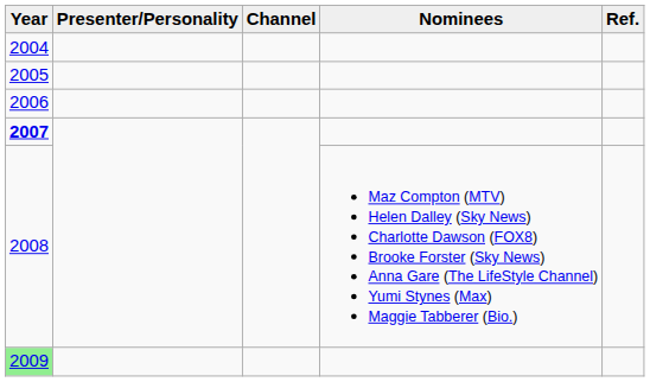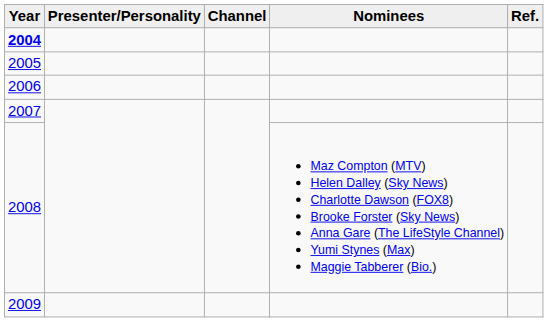2004 | Year: normal -> bold
2007 | Year: bold -> normal
2009 | Year: lightgreen background -> no background
